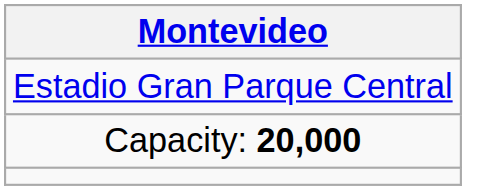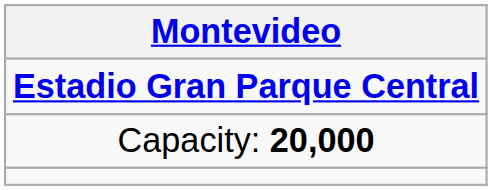row 2 | column 1: normal -> bold
